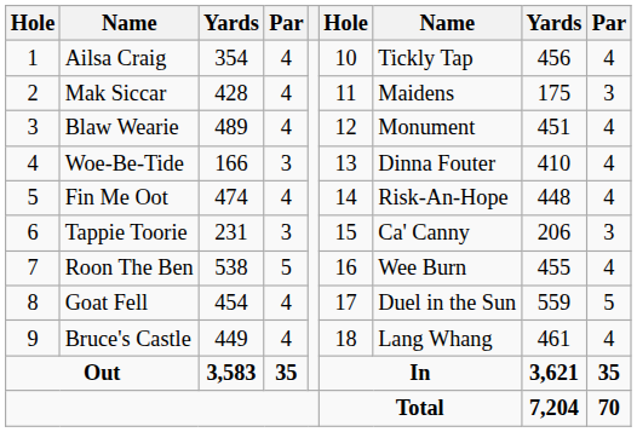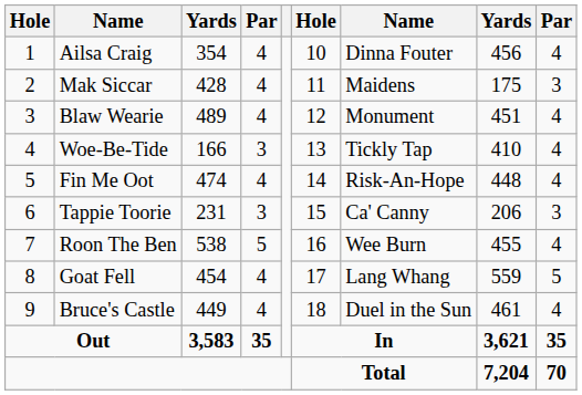Ailsa Craig | column 7: Tickly Tap -> Dinna Fouter
Woe-Be-Tide | column 7: Dinna Fouter -> Tickly Tap
Goat Fell | column 7: Duel in the Sun -> Lang Whang
Bruce's Castle | column 7: Lang Whang -> Duel in the Sun
